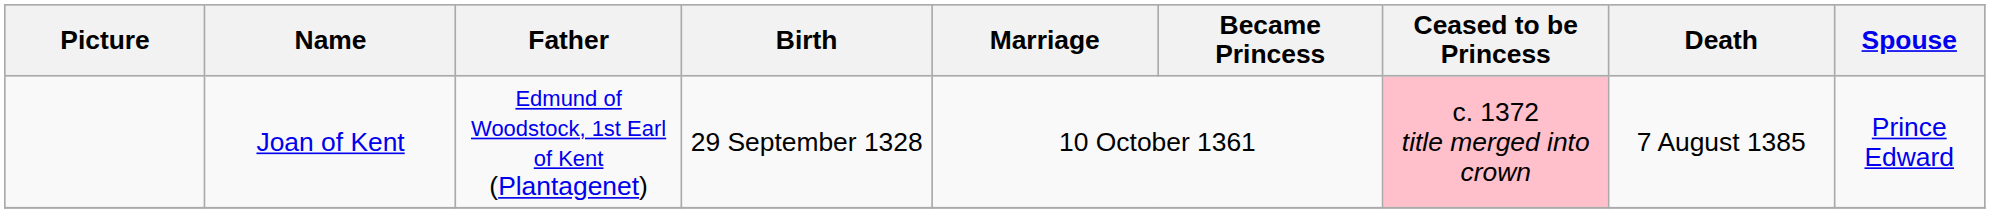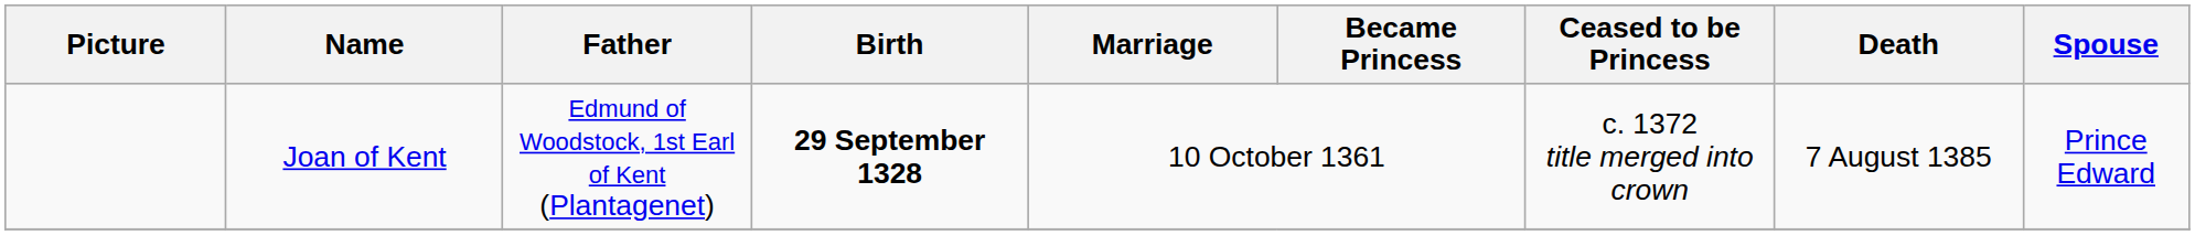Joan of Kent | Birth: normal -> bold
Joan of Kent | Ceased to be Princess: pink background -> no background
